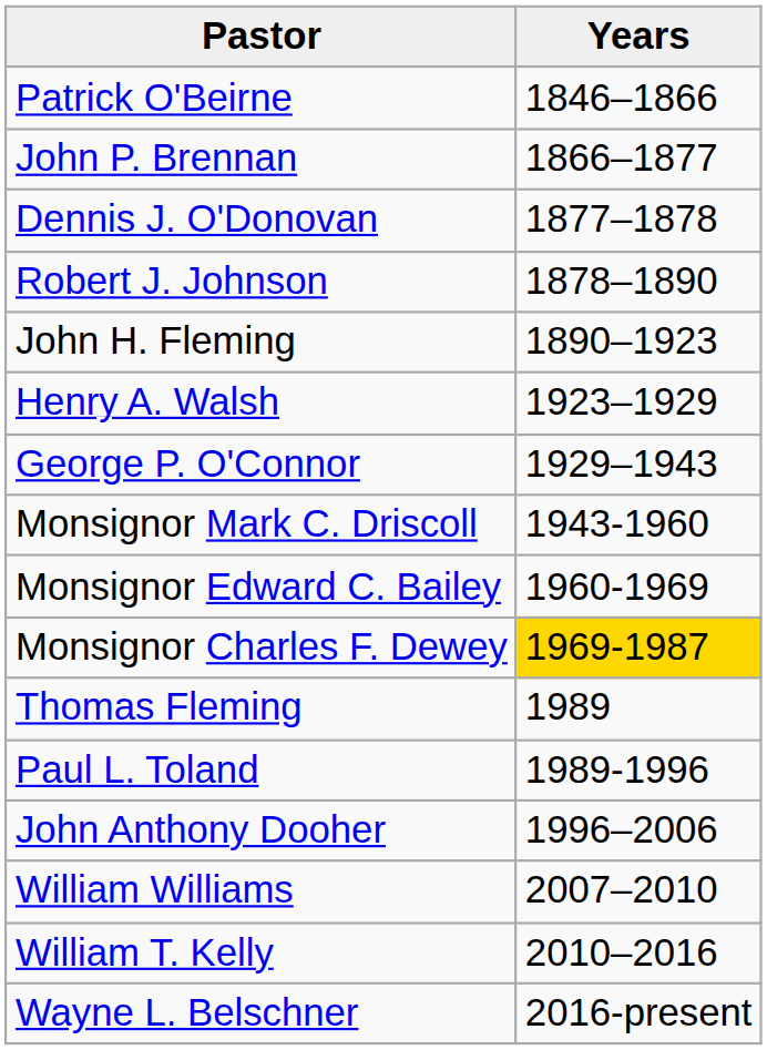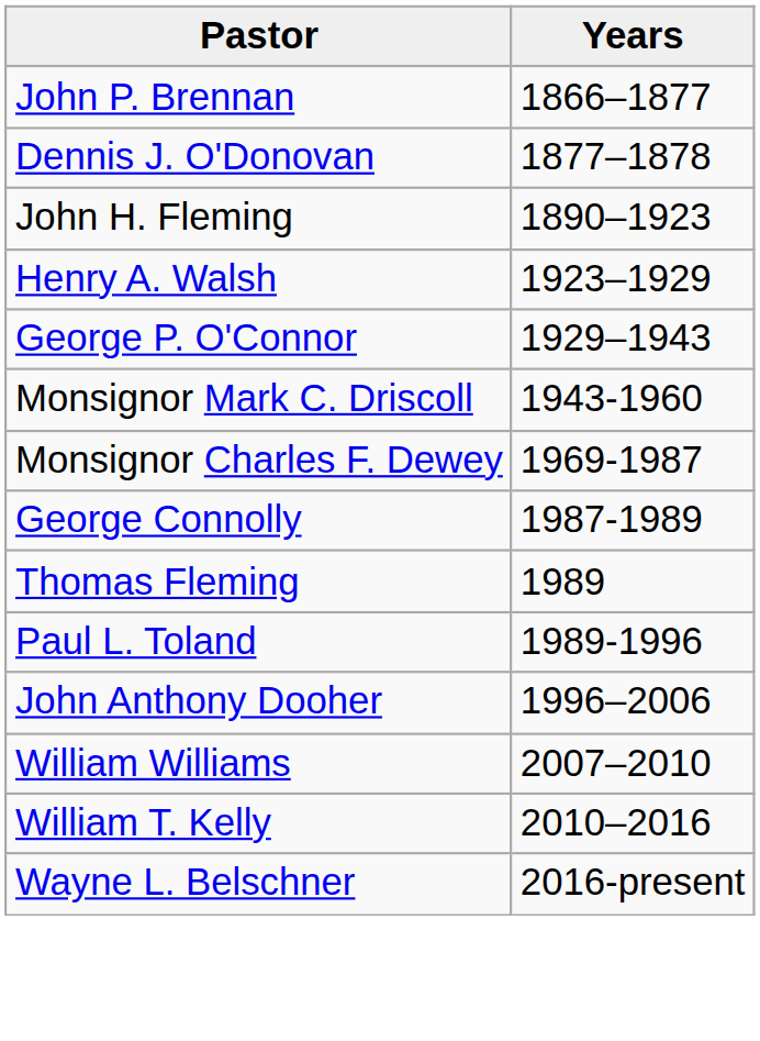- row: Patrick O'Beirne | 1846–1866
- row: Robert J. Johnson | 1878–1890
- row: Monsignor Edward C. Bailey | 1960-1969
Monsignor Charles F. Dewey | Years: gold background -> no background
+ row: George Connolly | 1987-1989
